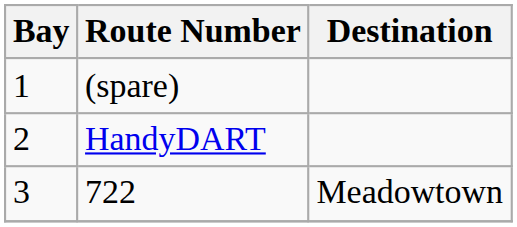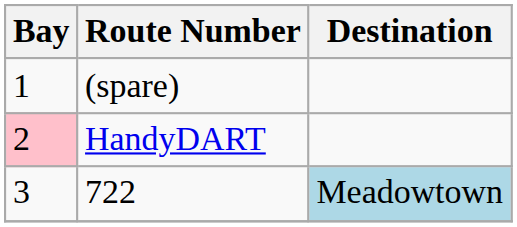HandyDART | Bay: no background -> pink background
722 | Destination: no background -> lightblue background
